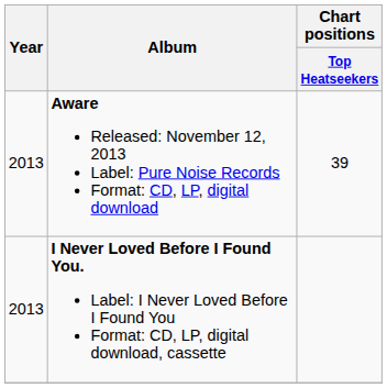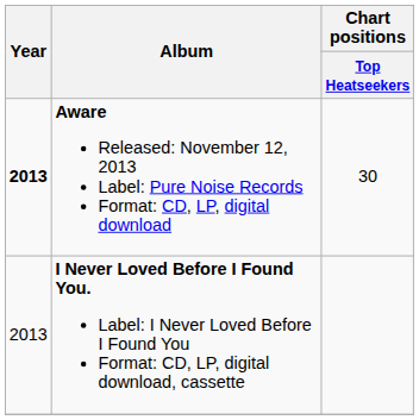row 3 | Year: normal -> bold
row 3 | Chart positions / Top Heatseekers: 39 -> 30
